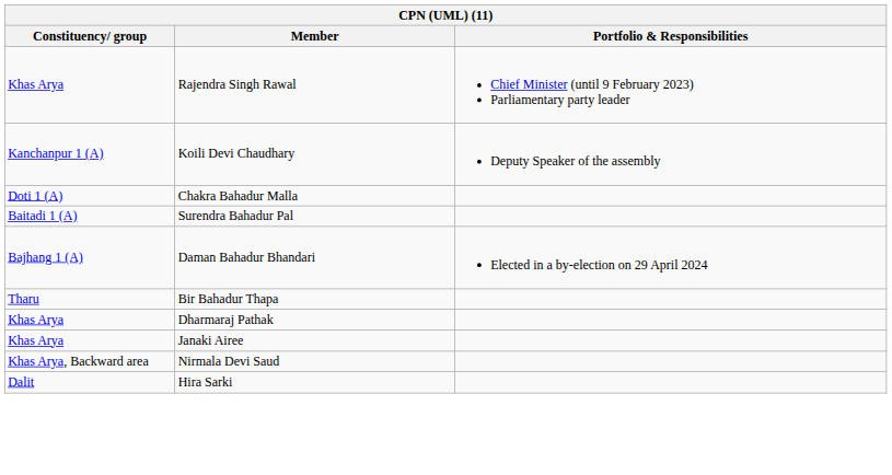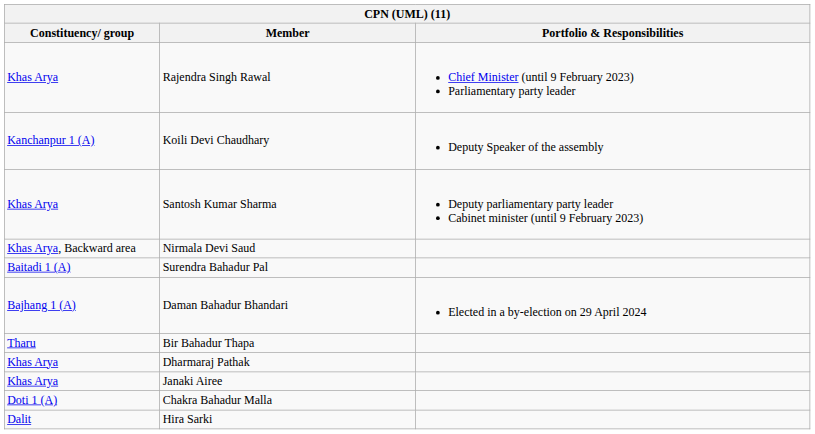+ row: Khas Arya | Santosh Kumar Sharma | Deputy parliamentary party leader Cabinet minister (until 9 February 2023)
rows swapped: Chakra Bahadur Malla <-> Nirmala Devi Saud
